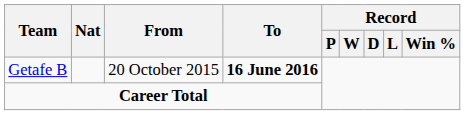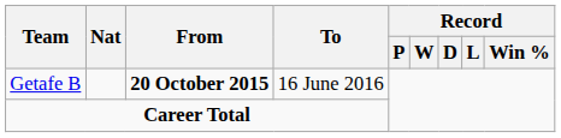Getafe B | From: normal -> bold
Getafe B | To: bold -> normal
